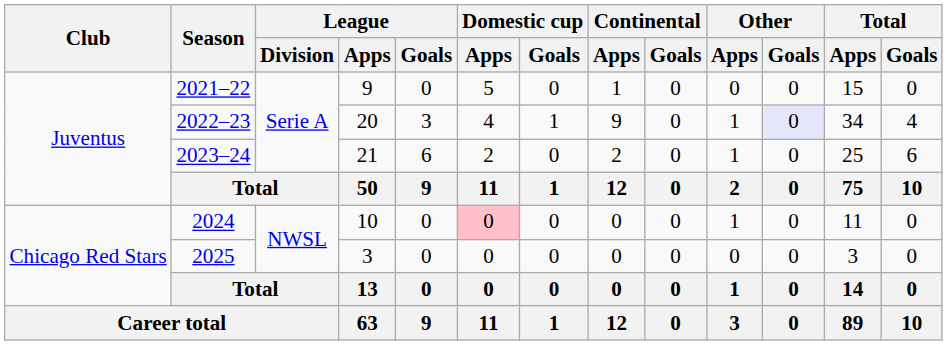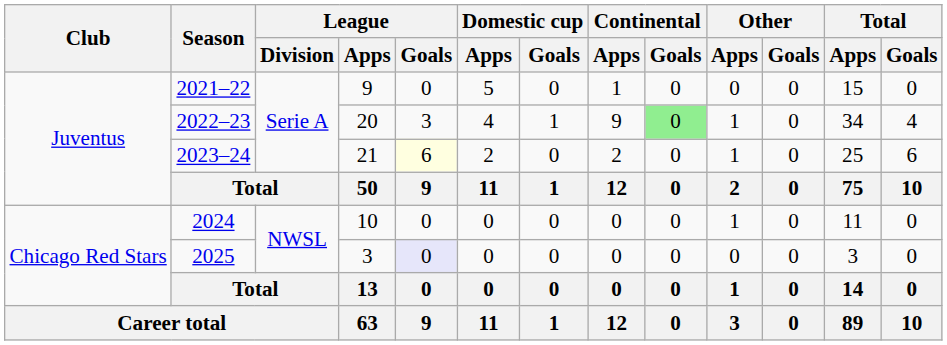2022–23 | Continental / Goals: no background -> lightgreen background
2022–23 | Other / Goals: lavender background -> no background
2023–24 | League / Goals: no background -> lightyellow background
2024 | Domestic cup / Apps: pink background -> no background
2025 | League / Goals: no background -> lavender background
